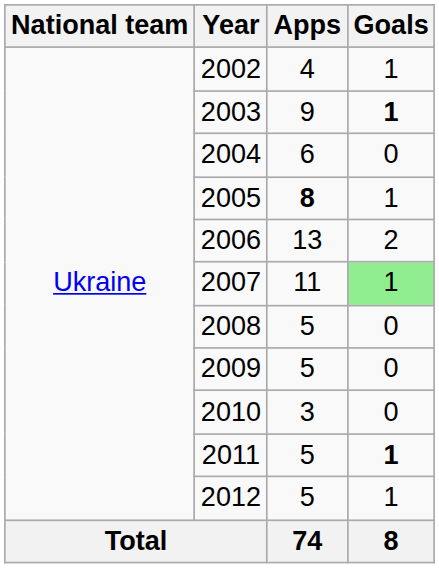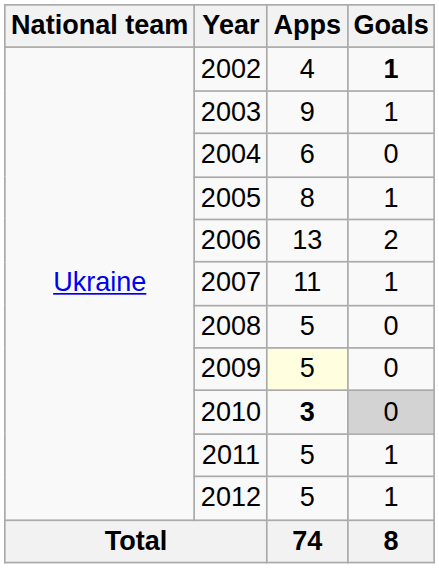2002 | Goals: normal -> bold
2003 | Goals: bold -> normal
2005 | Apps: bold -> normal
2007 | Goals: lightgreen background -> no background
2009 | Apps: no background -> lightyellow background
2010 | Apps: normal -> bold
2010 | Goals: no background -> lightgrey background
2011 | Goals: bold -> normal
